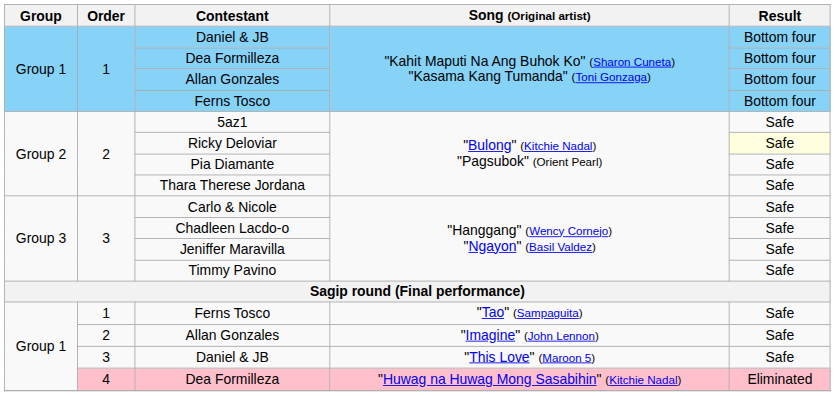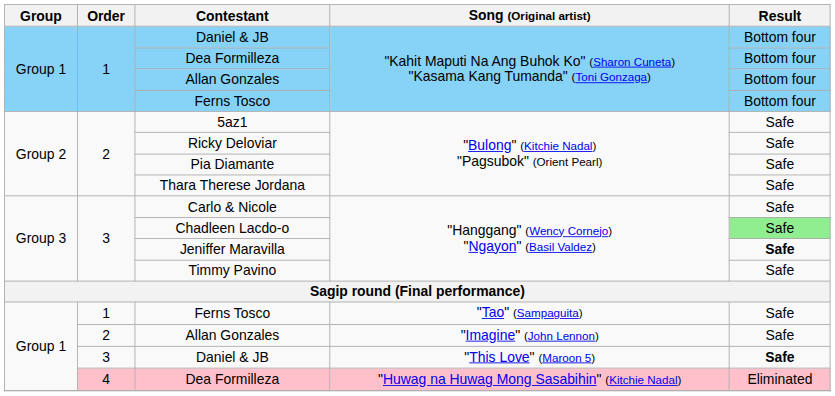Ricky Deloviar | Result: lightyellow background -> no background
Chadleen Lacdo-o | Result: no background -> lightgreen background
Jeniffer Maravilla | Result: normal -> bold
Daniel & JB / "This Love" (Maroon 5) | Result: normal -> bold
